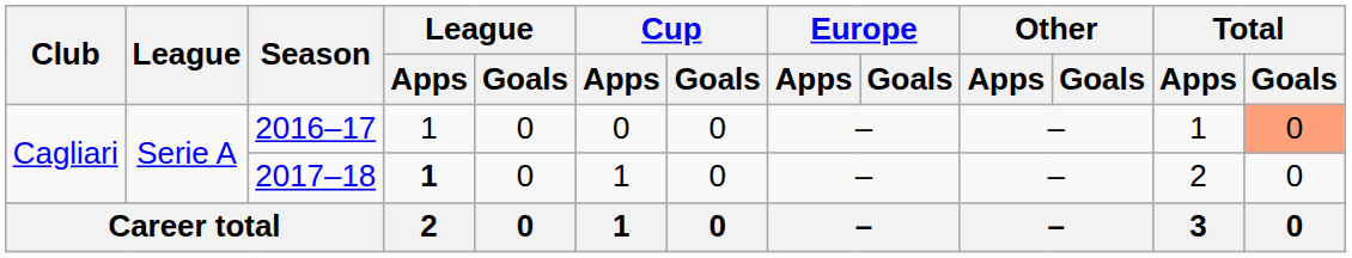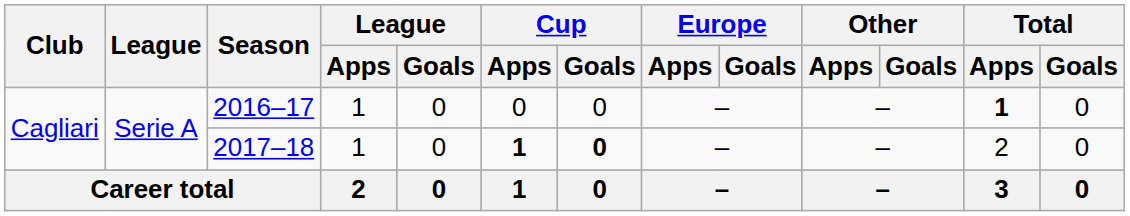2016–17 | Total / Apps: normal -> bold
2016–17 | Total / Goals: lightsalmon background -> no background
2017–18 | League / Apps: bold -> normal
2017–18 | Cup / Apps: normal -> bold
2017–18 | Cup / Goals: normal -> bold
